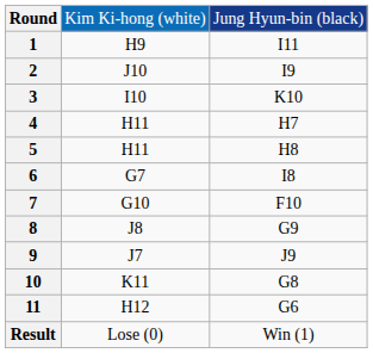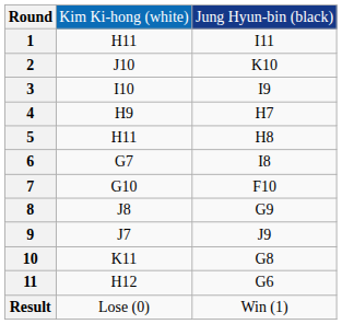1 | column 2: H9 -> H11
2 | column 3: I9 -> K10
3 | column 3: K10 -> I9
4 | column 2: H11 -> H9
